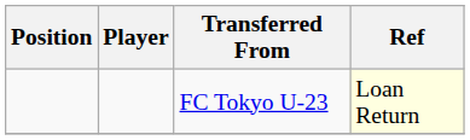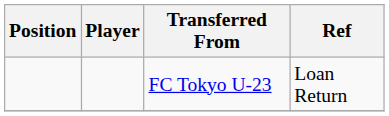FC Tokyo U-23 | Ref: lightyellow background -> no background
